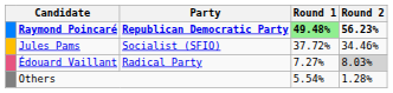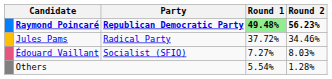Jules Pams | Party: Socialist (SFIO) -> Radical Party
Édouard Vaillant | Party: Radical Party -> Socialist (SFIO)
Édouard Vaillant | Round 2: lightgrey background -> no background
